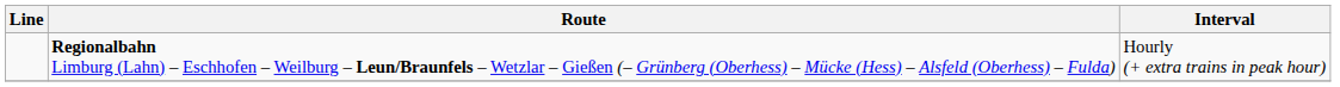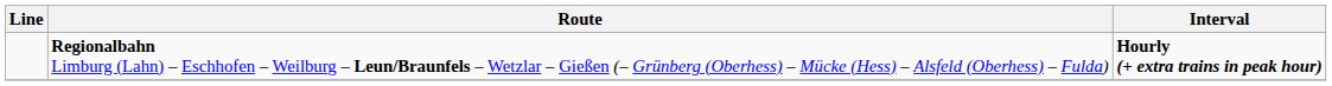row 2 | Interval: normal -> bold
